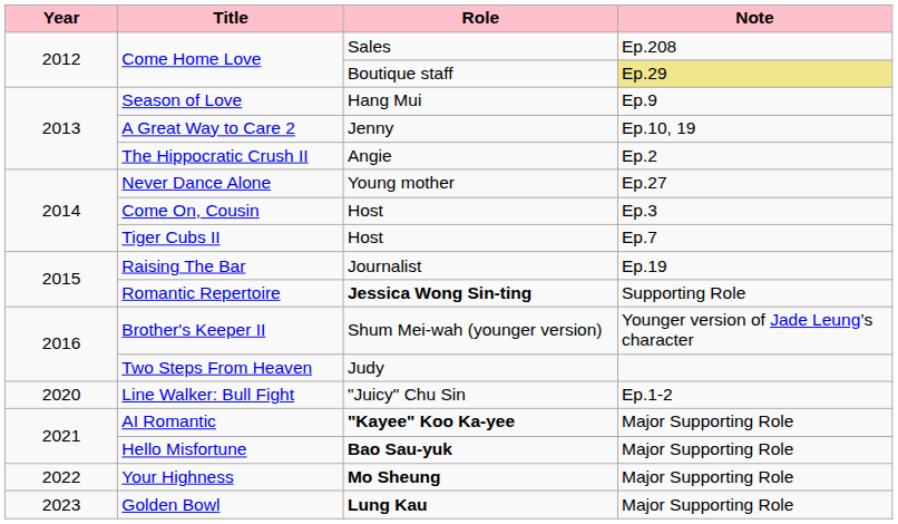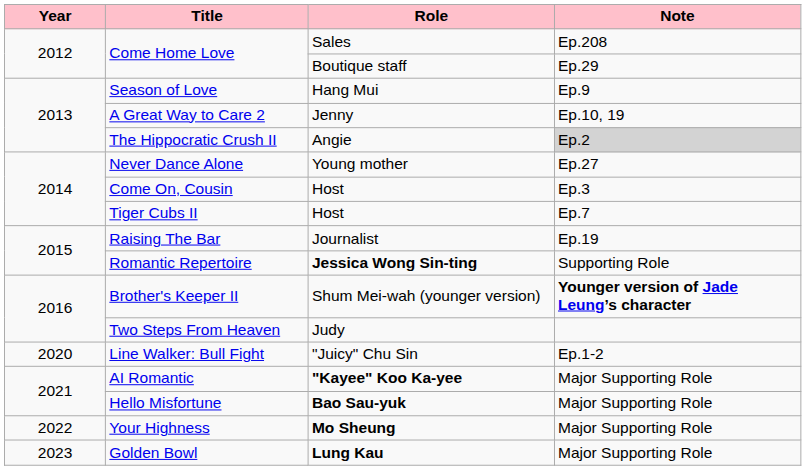Come Home Love / Boutique staff | Note: khaki background -> no background
The Hippocratic Crush II | Note: no background -> lightgrey background
Brother's Keeper II | Note: normal -> bold
